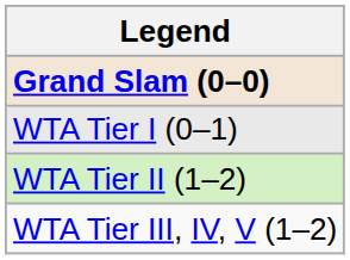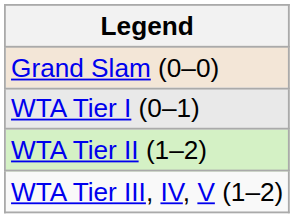row 2 | column 1: bold -> normal
